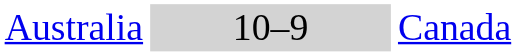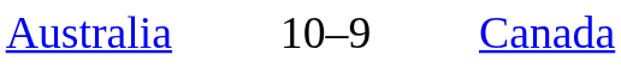Australia | column 2: lightgrey background -> no background
